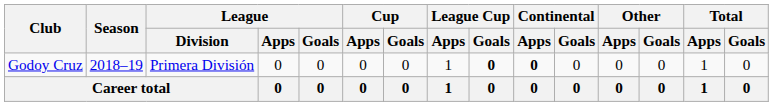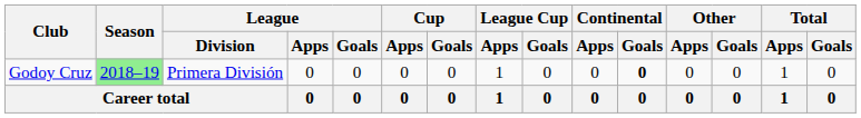Godoy Cruz | Season: no background -> lightgreen background
Godoy Cruz | League Cup / Goals: bold -> normal
Godoy Cruz | Continental / Apps: bold -> normal
Godoy Cruz | Continental / Goals: normal -> bold
